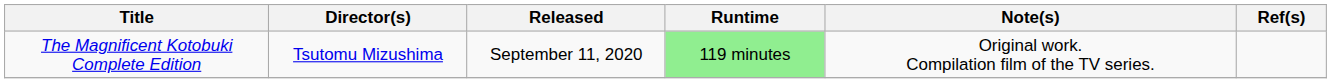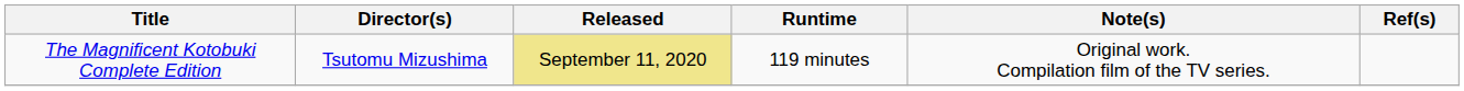The Magnificent Kotobuki Complete Edition | Released: no background -> khaki background
The Magnificent Kotobuki Complete Edition | Runtime: lightgreen background -> no background
